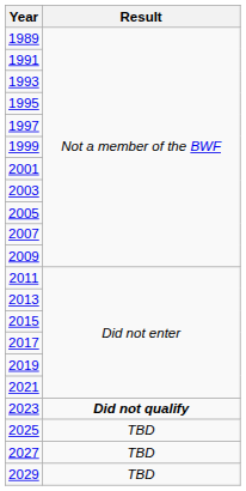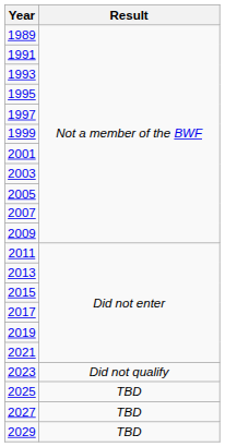2023 | Result: bold -> normal
